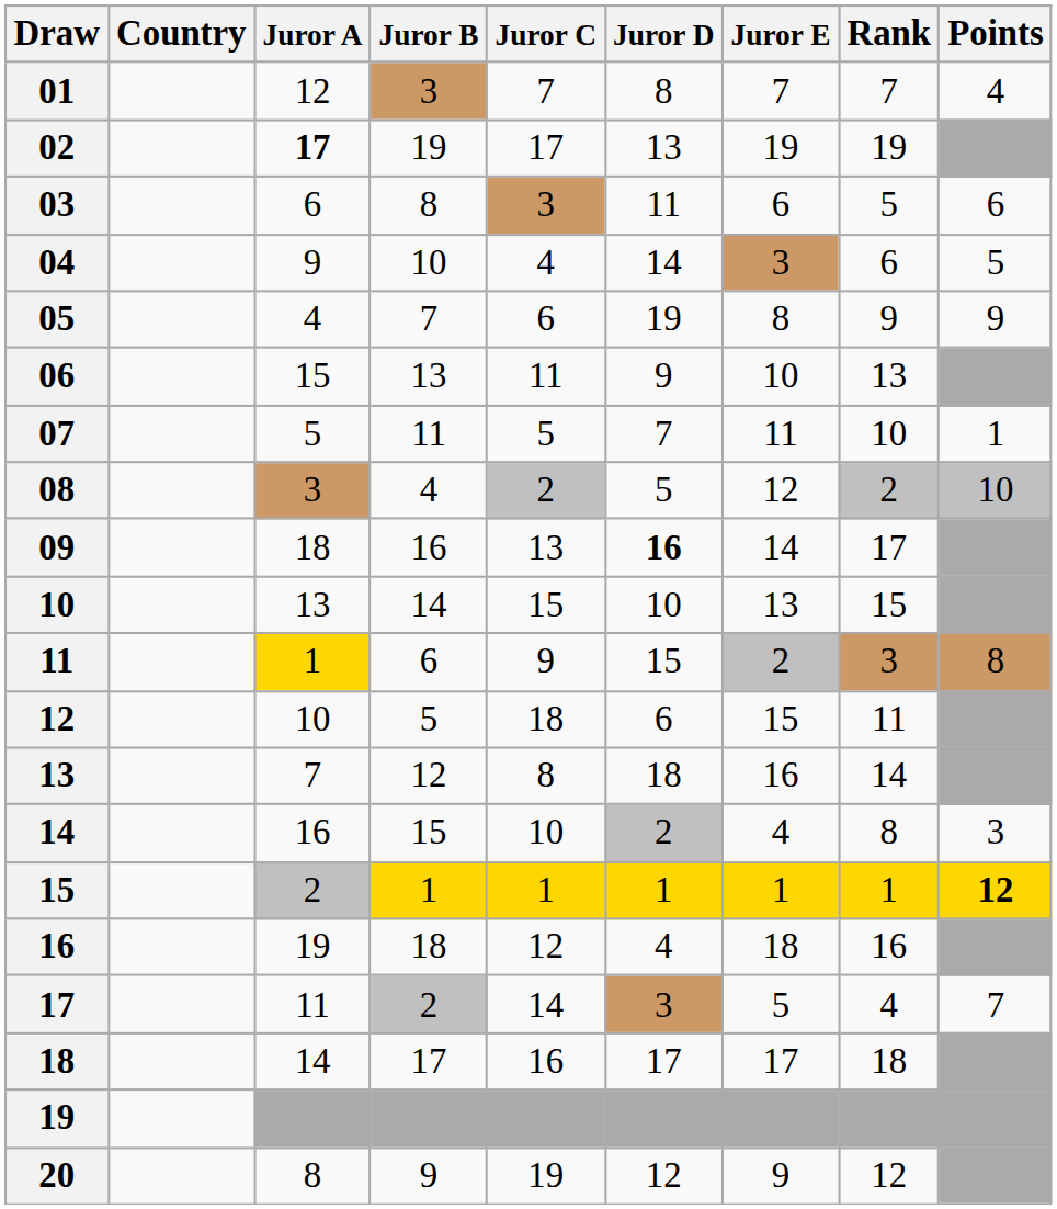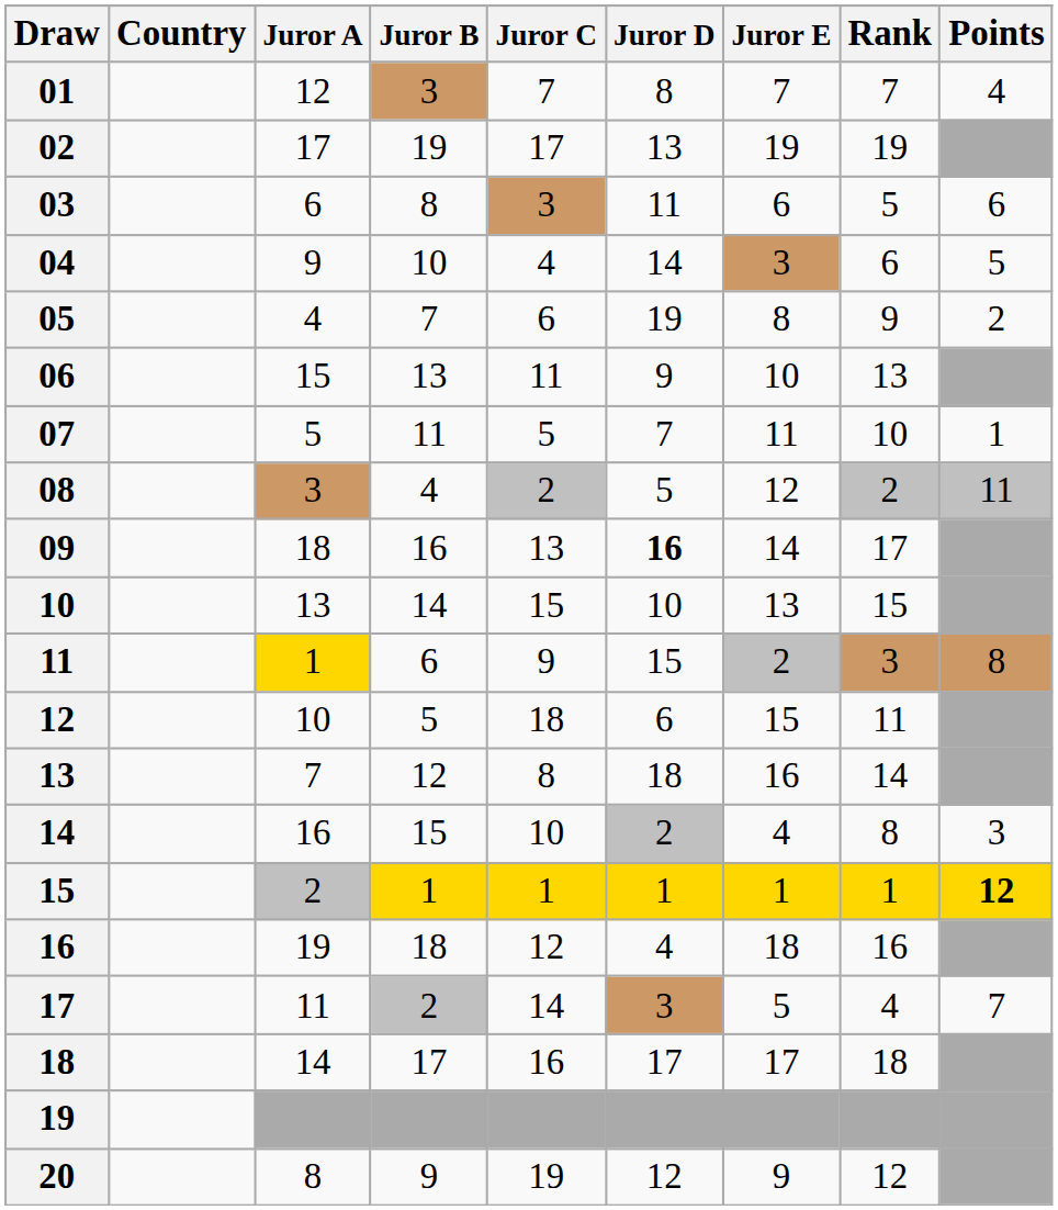02 | Juror A: bold -> normal
05 | Points: 9 -> 2
08 | Points: 10 -> 11
